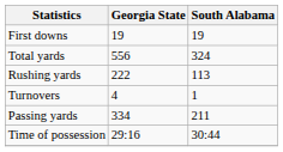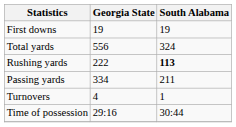Rushing yards | South Alabama: normal -> bold
rows swapped: Passing yards <-> Turnovers
